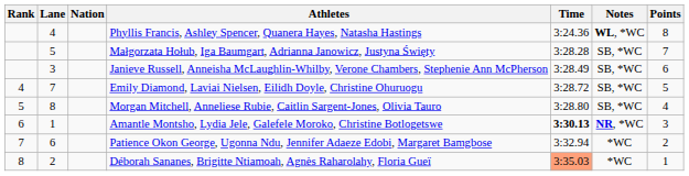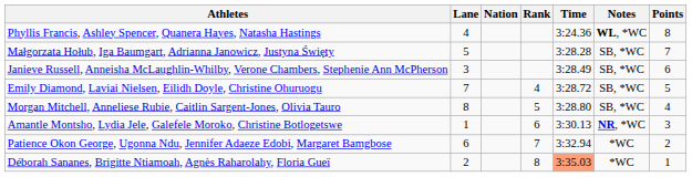columns swapped: Rank <-> Athletes
row 7 | Time: bold -> normal
